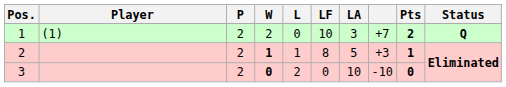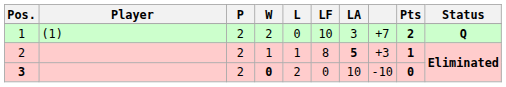row 3 | W: bold -> normal
row 3 | LA: normal -> bold
row 4 | Pos.: normal -> bold
